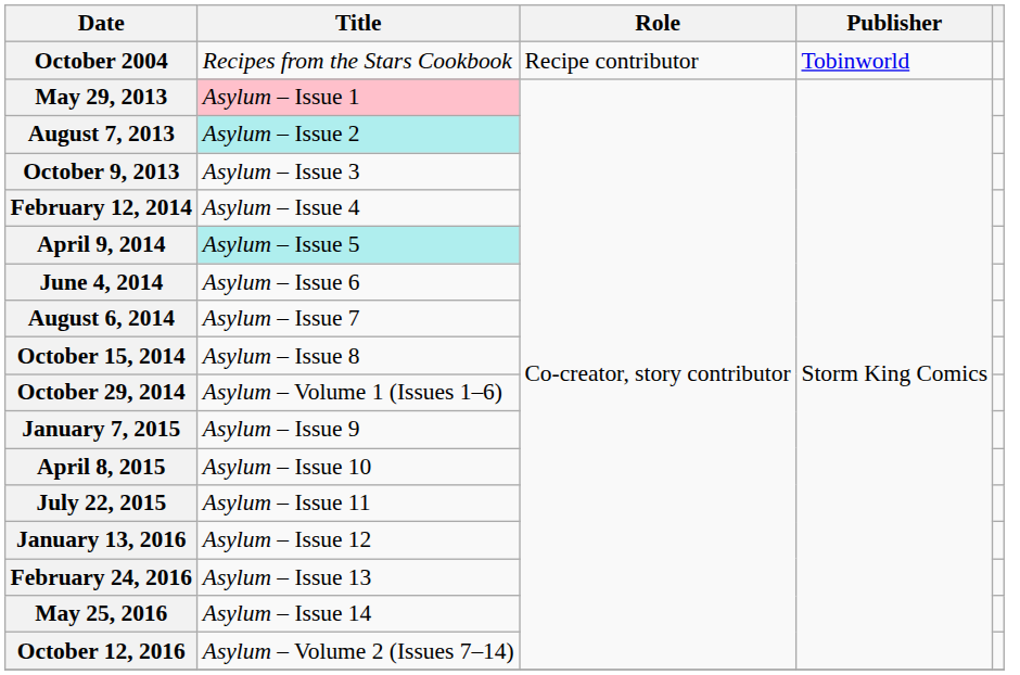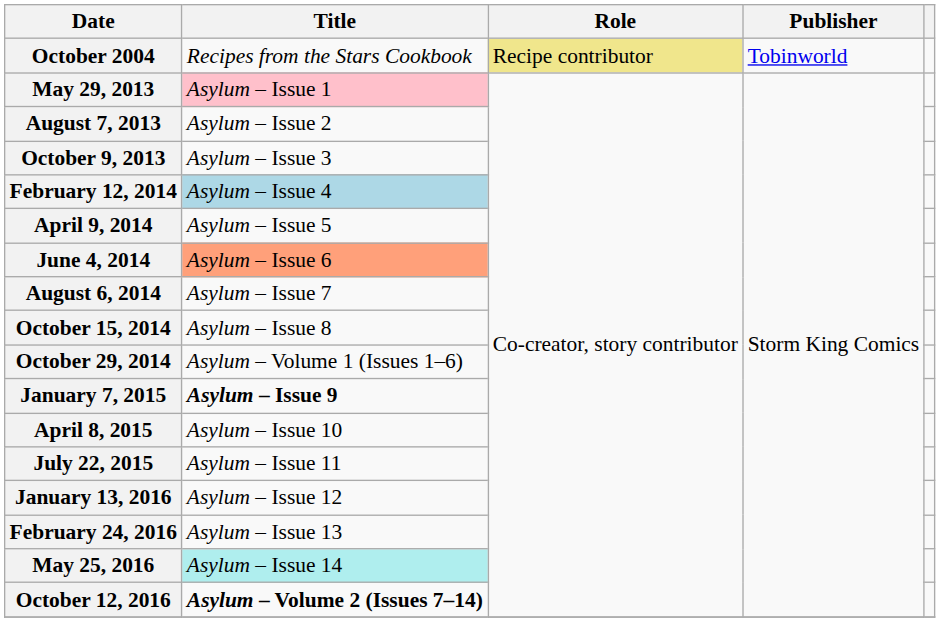October 2004 | Role: no background -> khaki background
August 7, 2013 | Title: paleturquoise background -> no background
February 12, 2014 | Title: no background -> lightblue background
April 9, 2014 | Title: paleturquoise background -> no background
June 4, 2014 | Title: no background -> lightsalmon background
January 7, 2015 | Title: normal -> bold
May 25, 2016 | Title: no background -> paleturquoise background
October 12, 2016 | Title: normal -> bold
